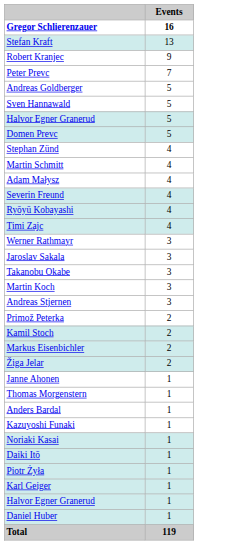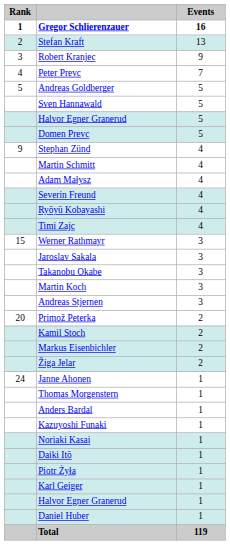+ column: Rank | 1 | 2 | 3 | 4 | 5 | 9 | 15 | 20 | 24
